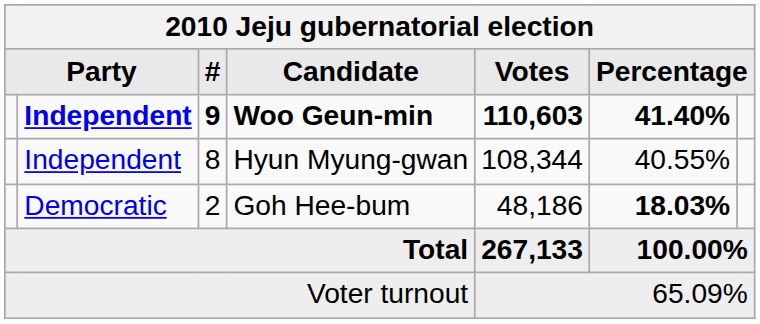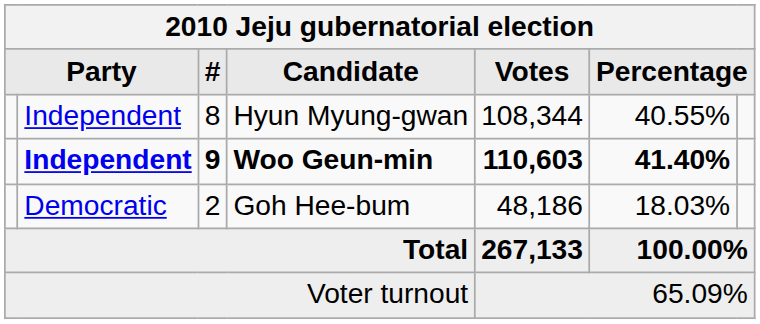rows swapped: Woo Geun-min <-> Hyun Myung-gwan
Goh Hee-bum | column 6: bold -> normal
